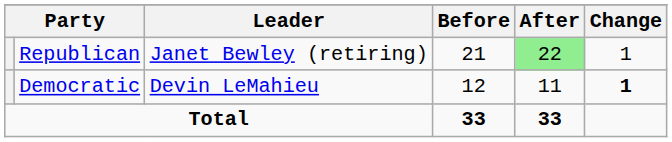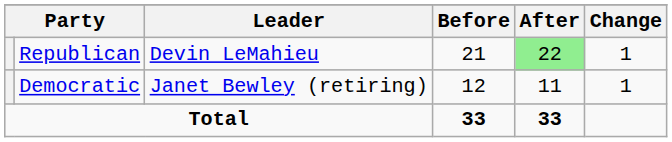Republican | Leader: Janet Bewley (retiring) -> Devin LeMahieu
Democratic | Leader: Devin LeMahieu -> Janet Bewley (retiring)
Democratic | Change: bold -> normal
